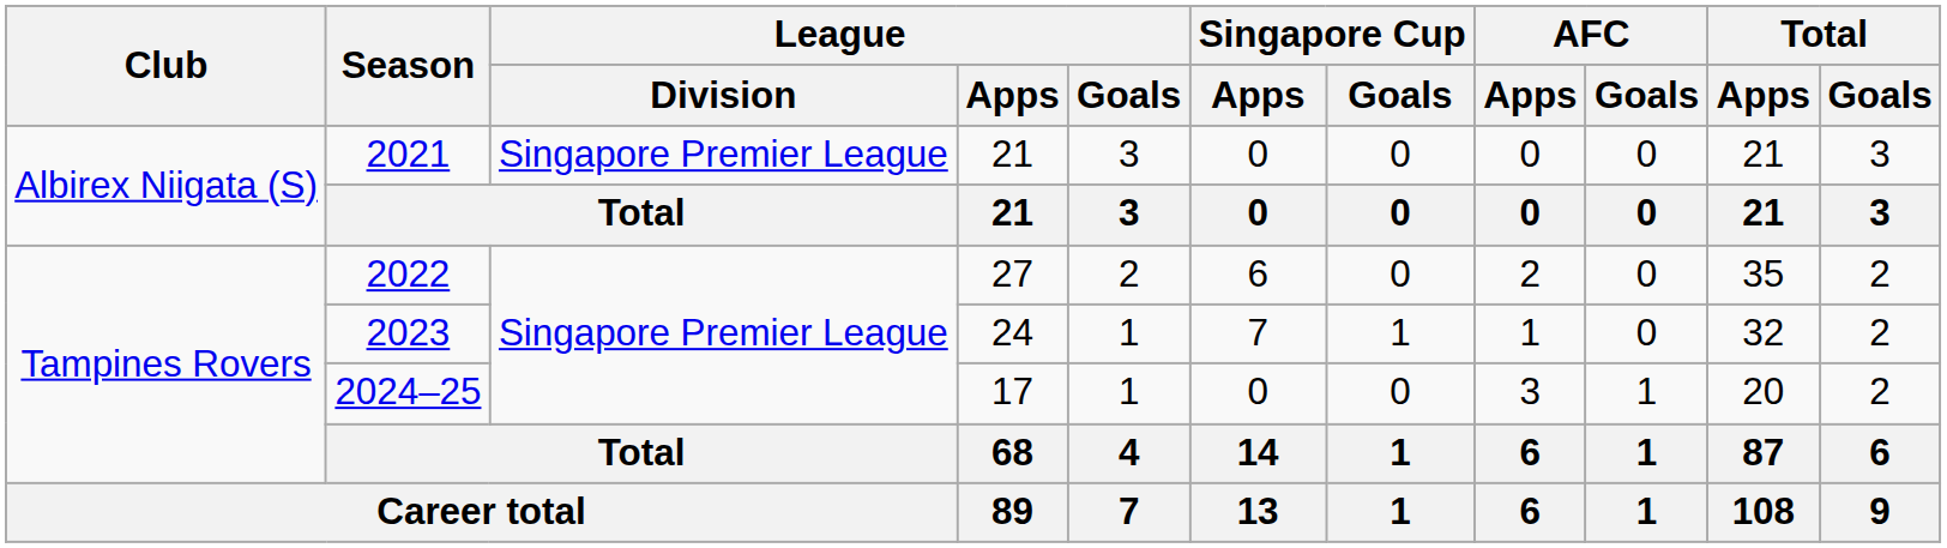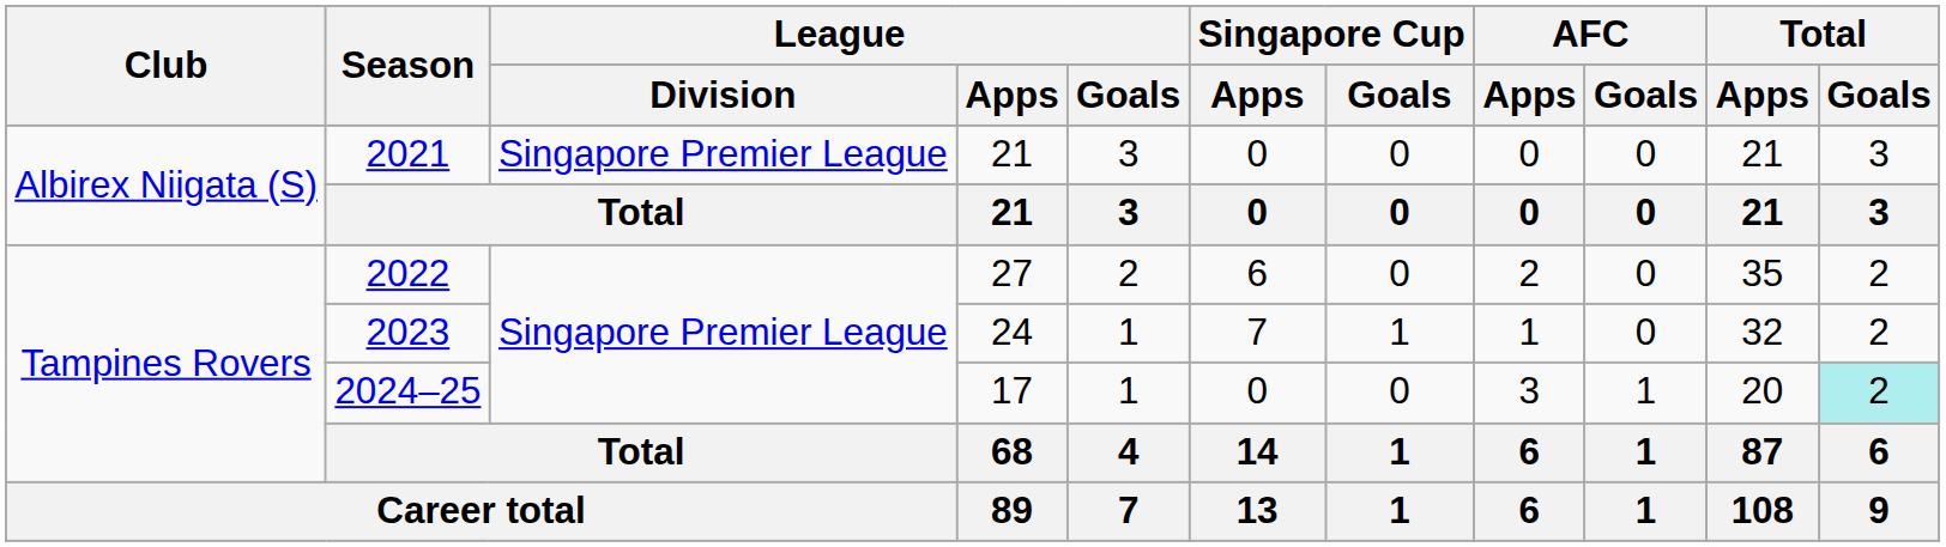2024–25 | Total / Goals: no background -> paleturquoise background
